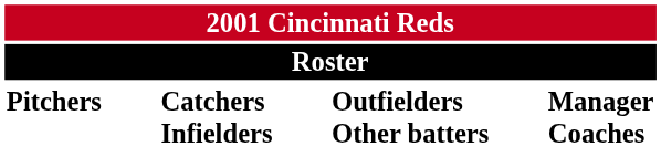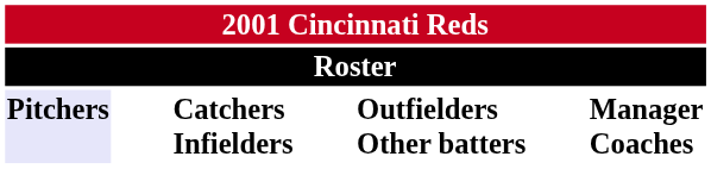Pitchers | column 1: no background -> lavender background
